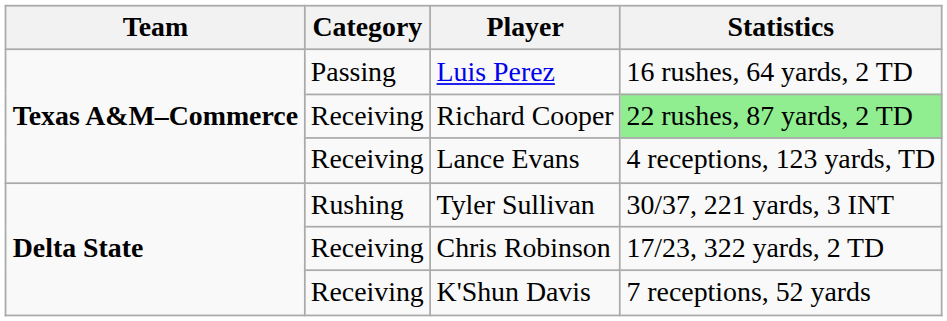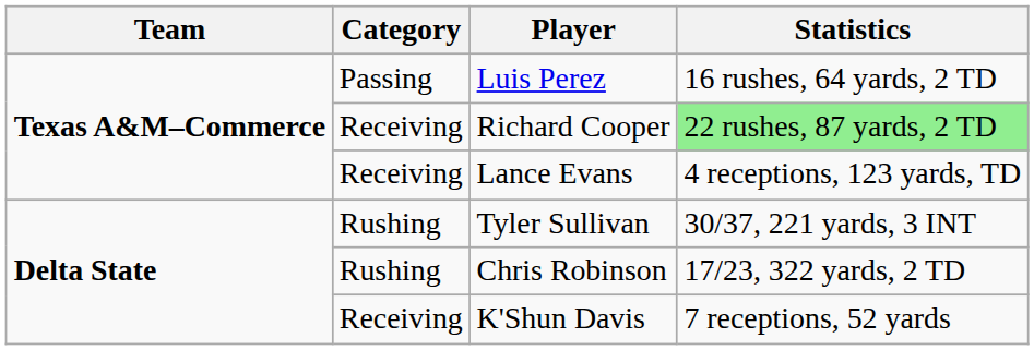Chris Robinson | Category: Receiving -> Rushing
